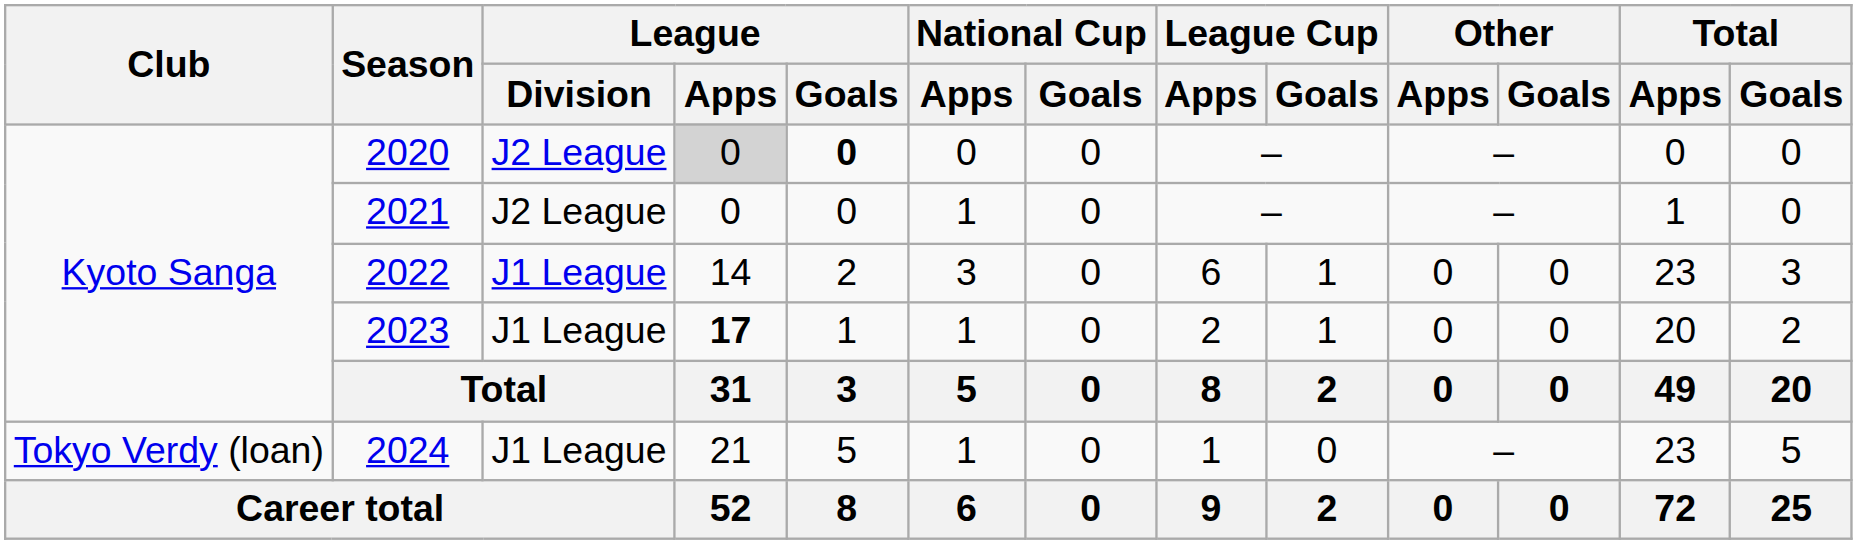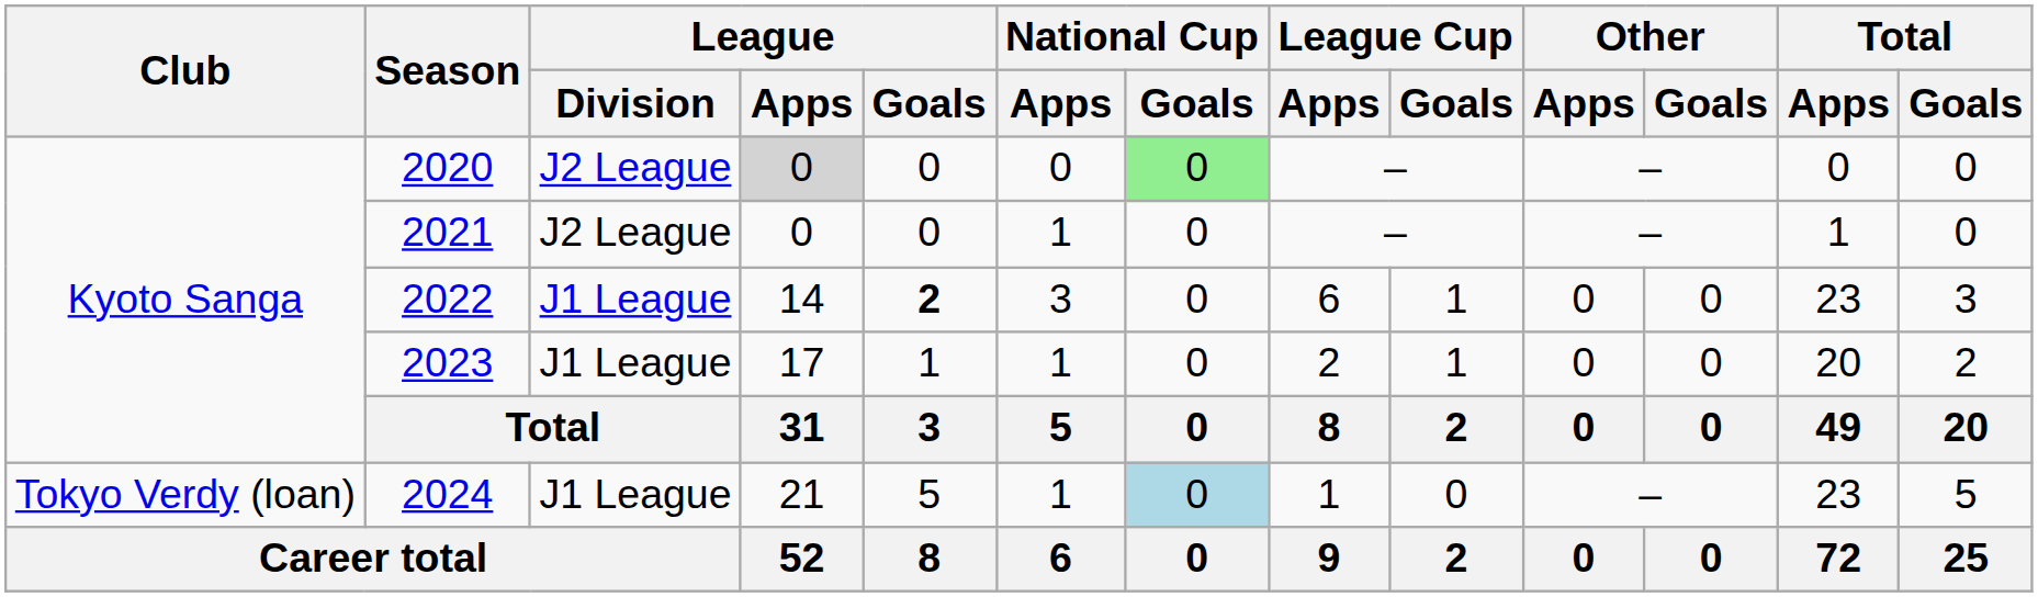2020 | League / Goals: bold -> normal
2020 | National Cup / Goals: no background -> lightgreen background
2022 | League / Goals: normal -> bold
2023 | League / Apps: bold -> normal
2024 | National Cup / Goals: no background -> lightblue background
